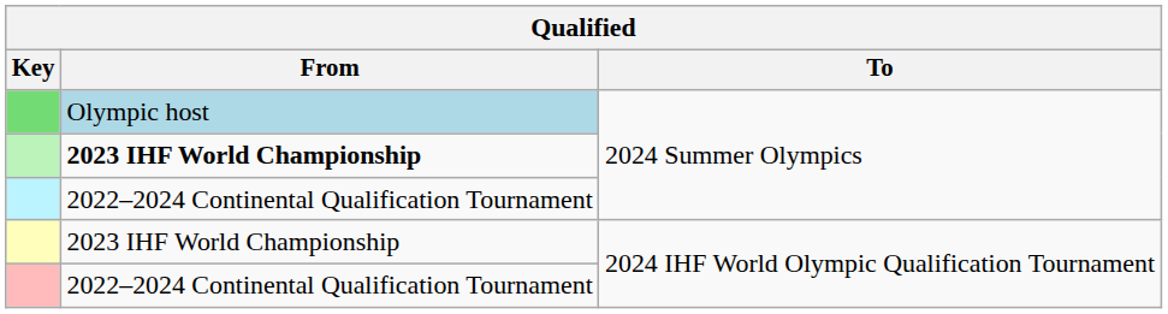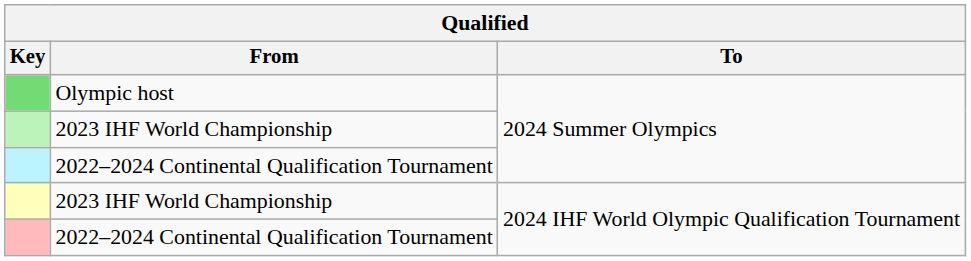Olympic host | From: lightblue background -> no background
2023 IHF World Championship / 2024 Summer Olympics | From: bold -> normal
